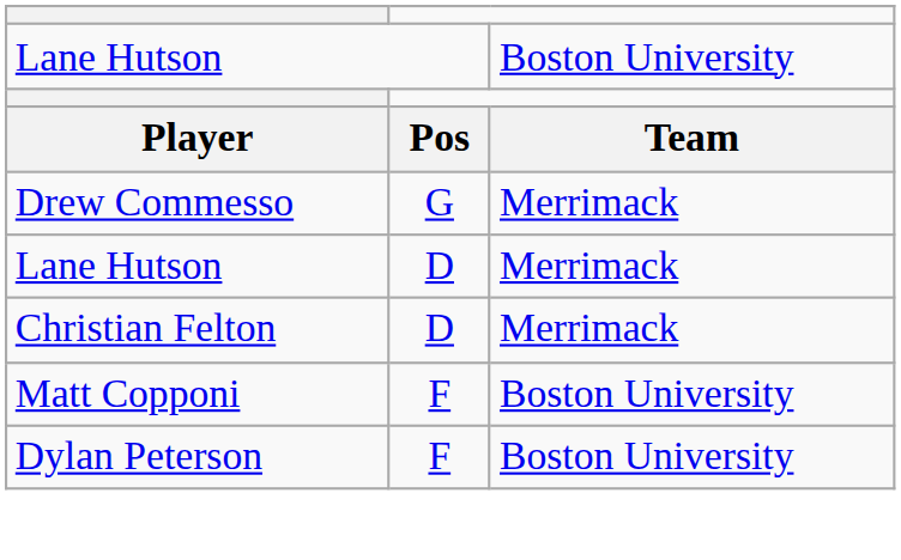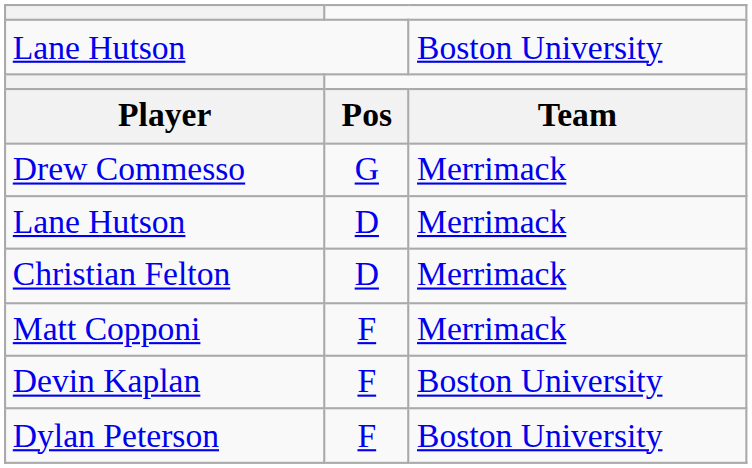Matt Copponi | column 3: Boston University -> Merrimack
+ row: Devin Kaplan | F | Boston University
